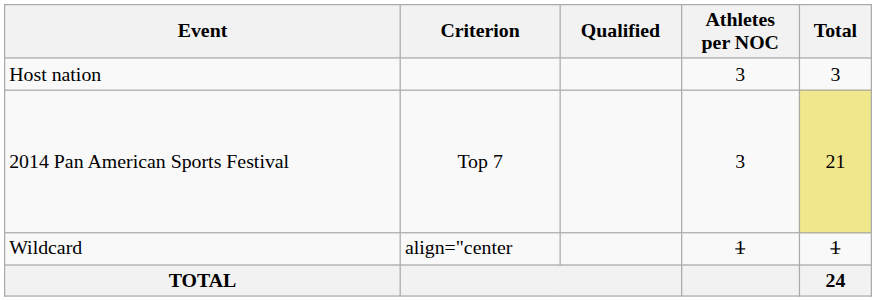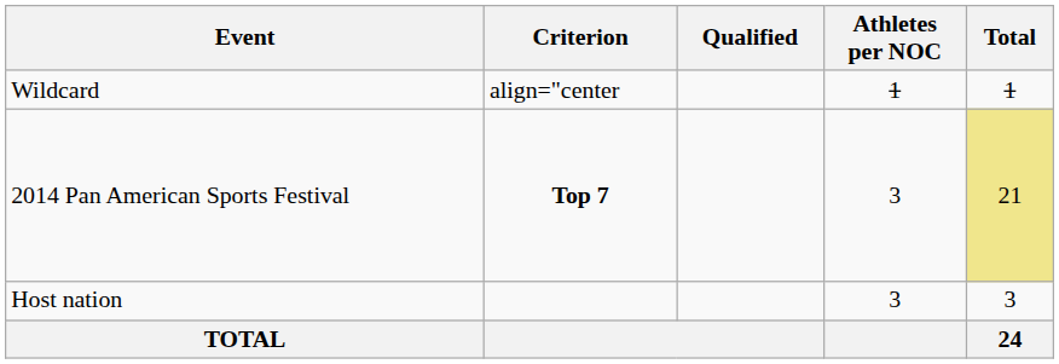rows swapped: Host nation <-> Wildcard
2014 Pan American Sports Festival | Criterion: normal -> bold
